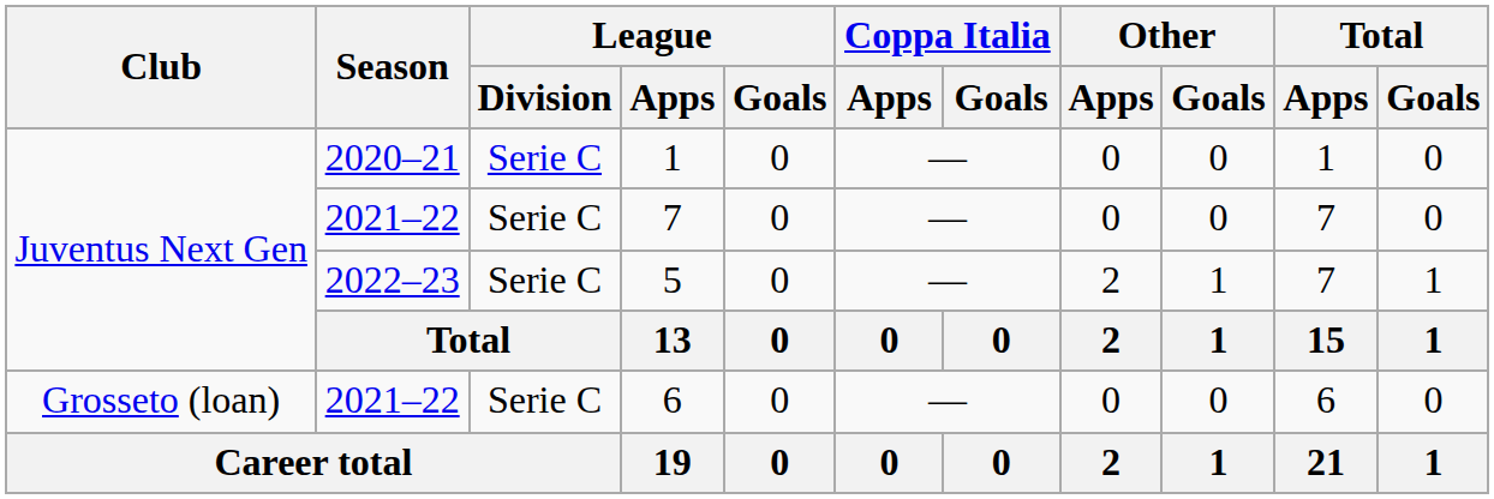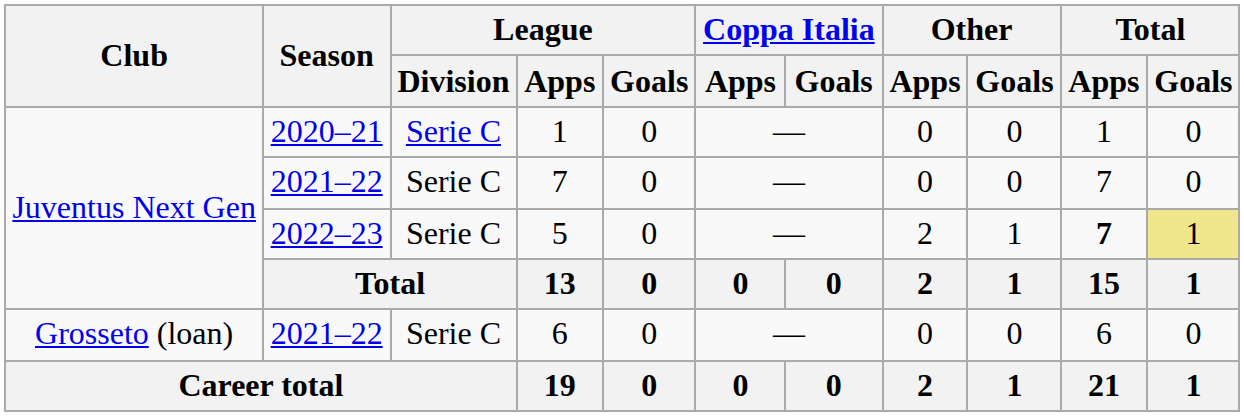5 | Total / Apps: normal -> bold
5 | Total / Goals: no background -> khaki background
